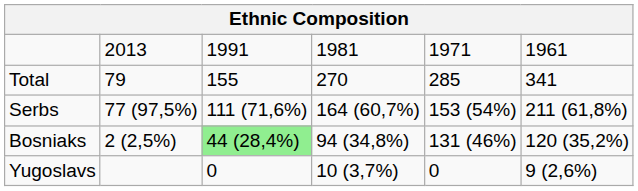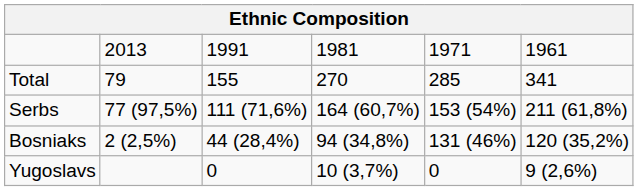Bosniaks | column 3: lightgreen background -> no background
